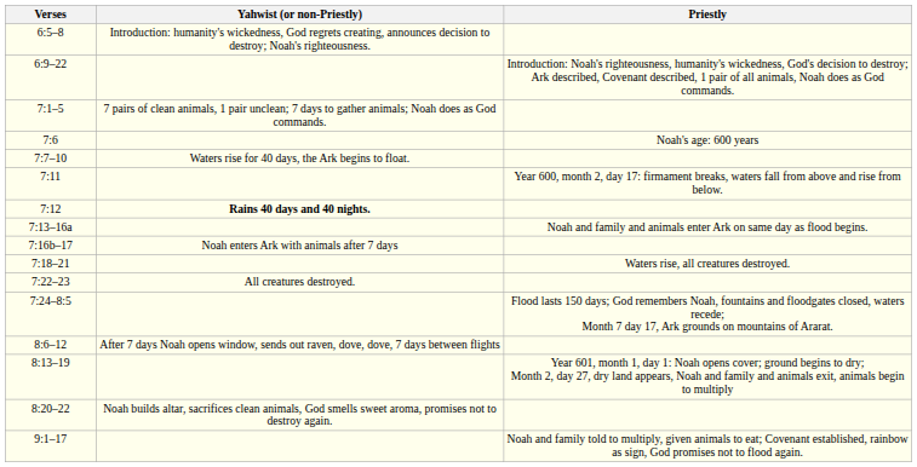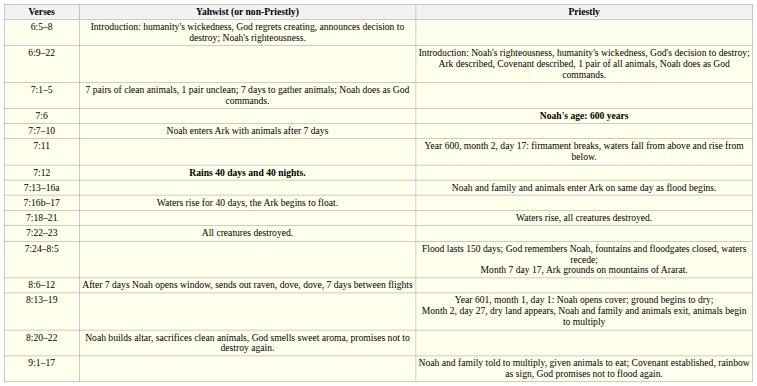7:6 | Priestly: normal -> bold
7:7–10 | Yahwist (or non-Priestly): Waters rise for 40 days, the Ark begins to float. -> Noah enters Ark with animals after 7 days
7:16b–17 | Yahwist (or non-Priestly): Noah enters Ark with animals after 7 days -> Waters rise for 40 days, the Ark begins to float.
